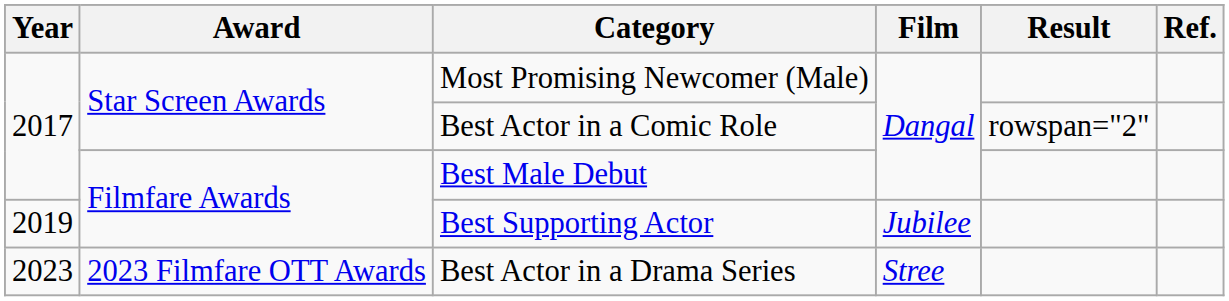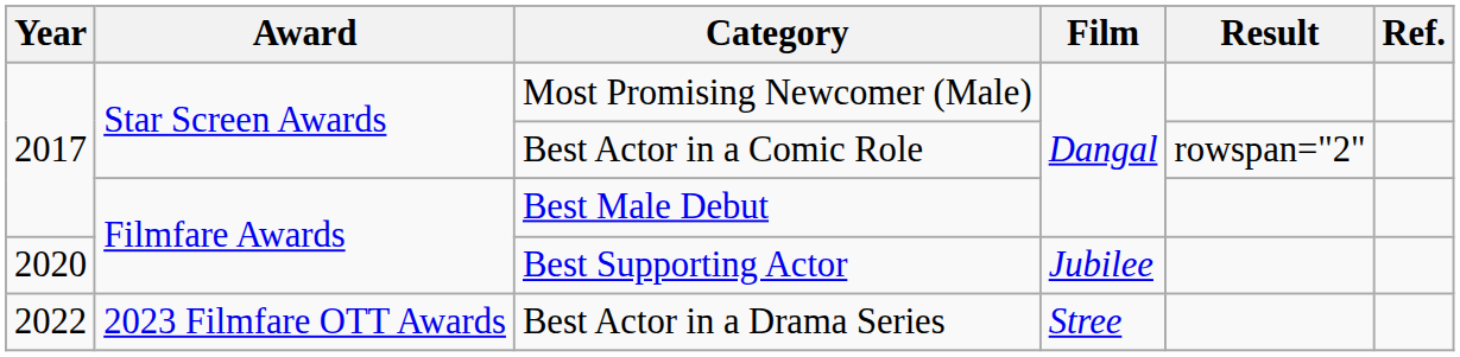Best Supporting Actor | Year: 2019 -> 2020
Best Actor in a Drama Series | Year: 2023 -> 2022
